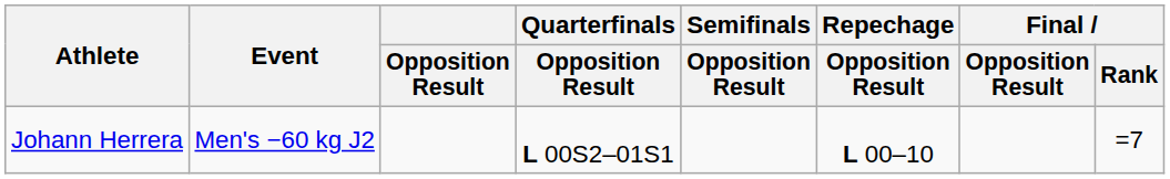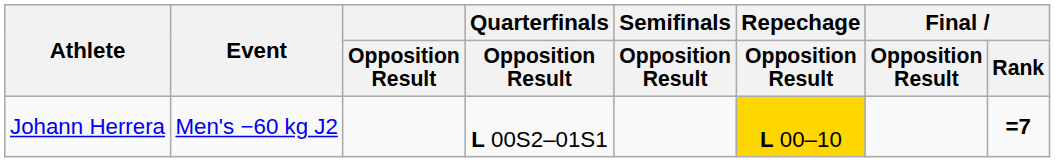Johann Herrera | Repechage / Opposition Result: no background -> gold background
Johann Herrera | Final / Rank: normal -> bold
